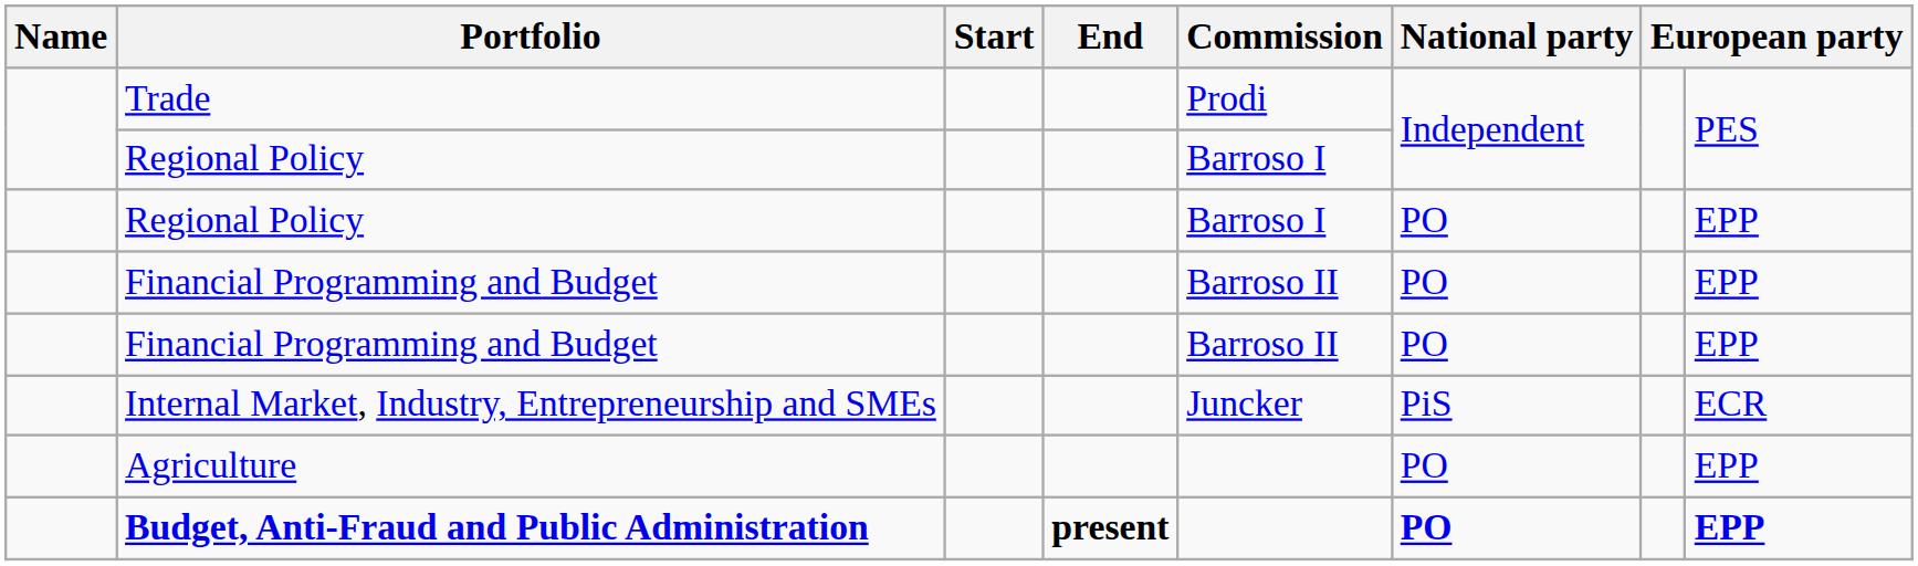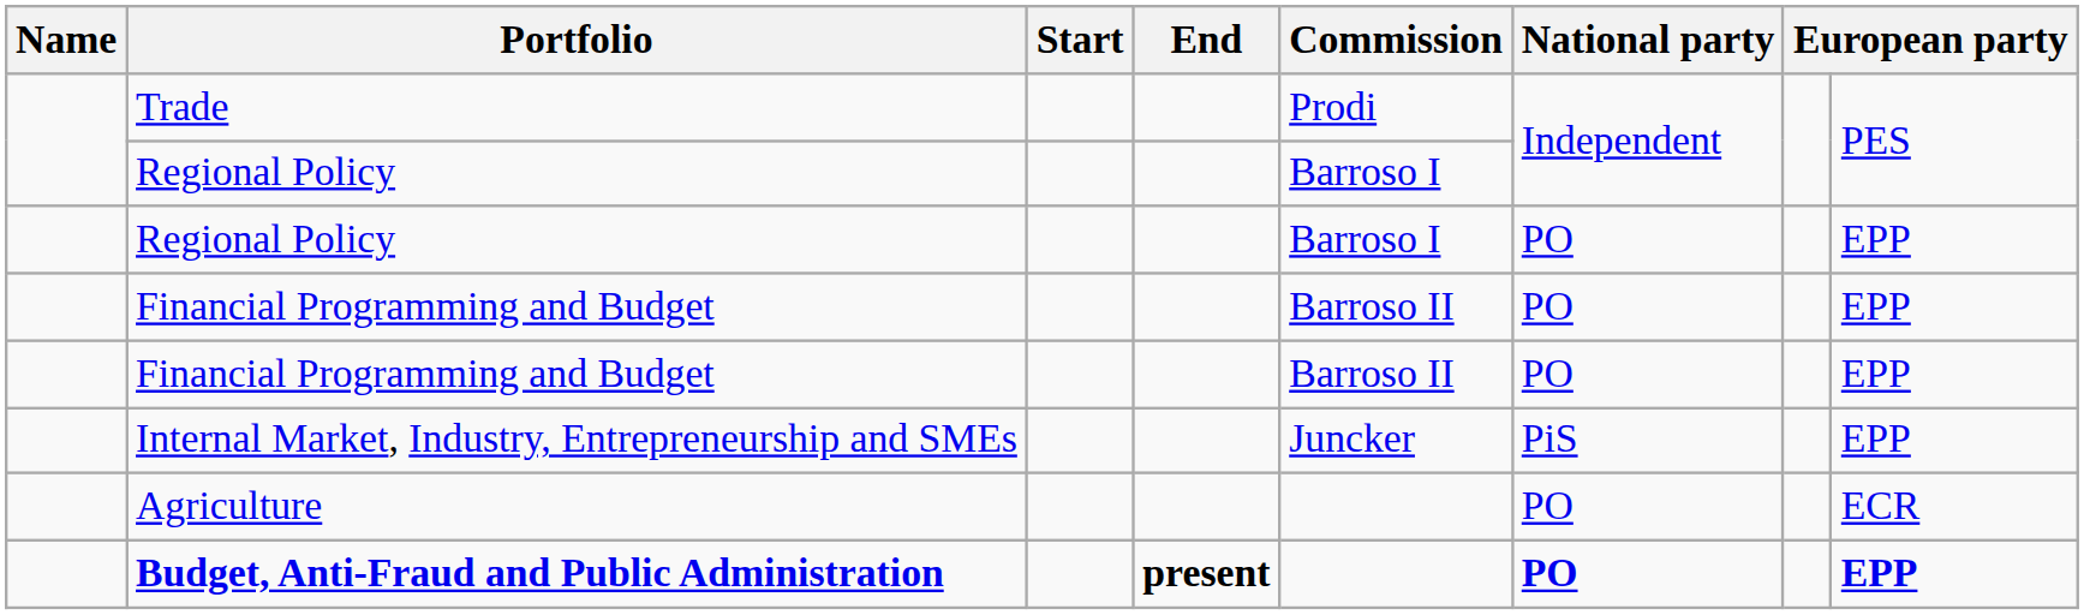Internal Market, Industry, Entrepreneurship and SMEs | column 8: ECR -> EPP
Agriculture | column 8: EPP -> ECR
